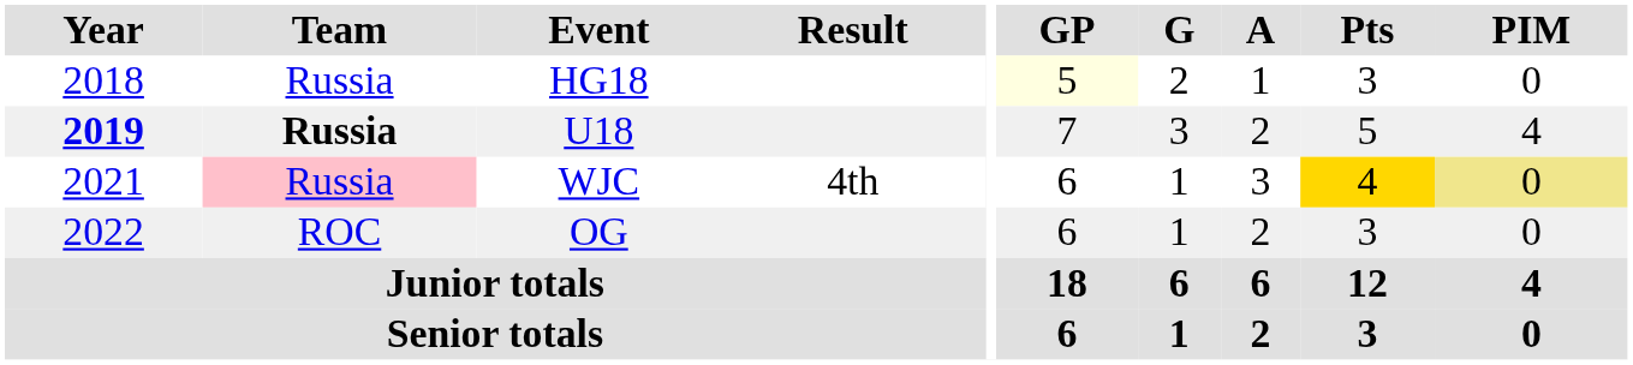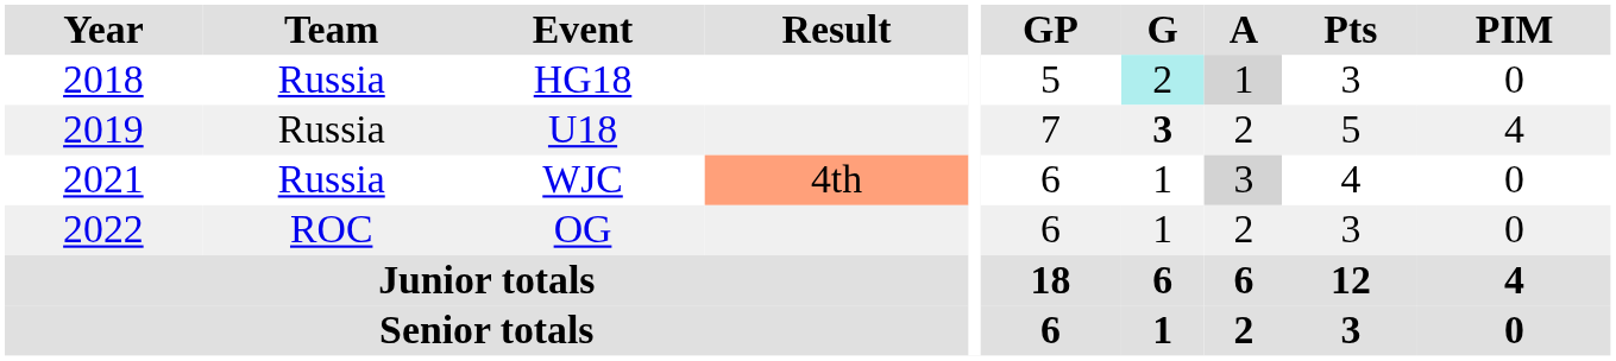HG18 | GP: lightyellow background -> no background
HG18 | G: no background -> paleturquoise background
HG18 | A: no background -> lightgrey background
U18 | Year: bold -> normal
U18 | Team: bold -> normal
U18 | G: normal -> bold
WJC | Team: pink background -> no background
WJC | Result: no background -> lightsalmon background
WJC | A: no background -> lightgrey background
WJC | Pts: gold background -> no background
WJC | PIM: khaki background -> no background
